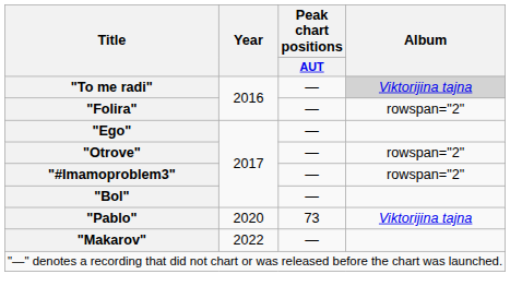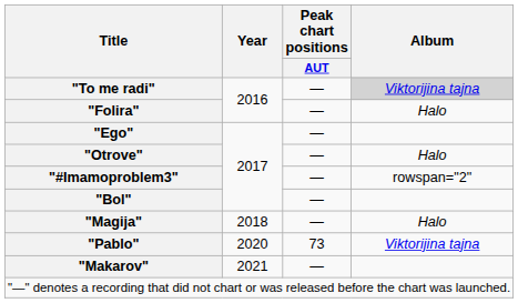"Folira" | Album: rowspan="2" -> Halo
"Otrove" | Album: rowspan="2" -> Halo
+ row: "Magija" | 2018 | — | Halo
"Makarov" | Year: 2022 -> 2021
